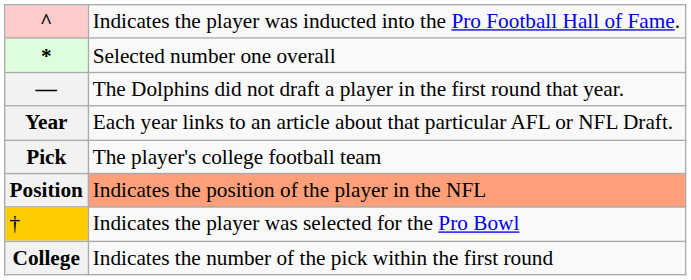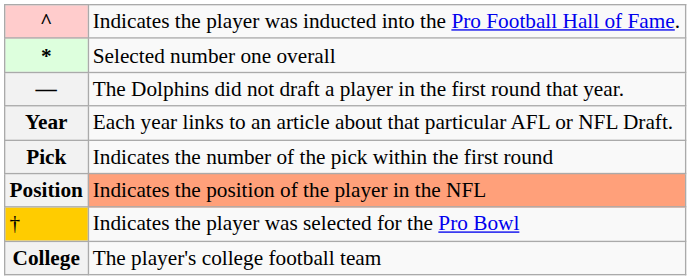Pick | column 2: The player's college football team -> Indicates the number of the pick within the first round
College | column 2: Indicates the number of the pick within the first round -> The player's college football team
